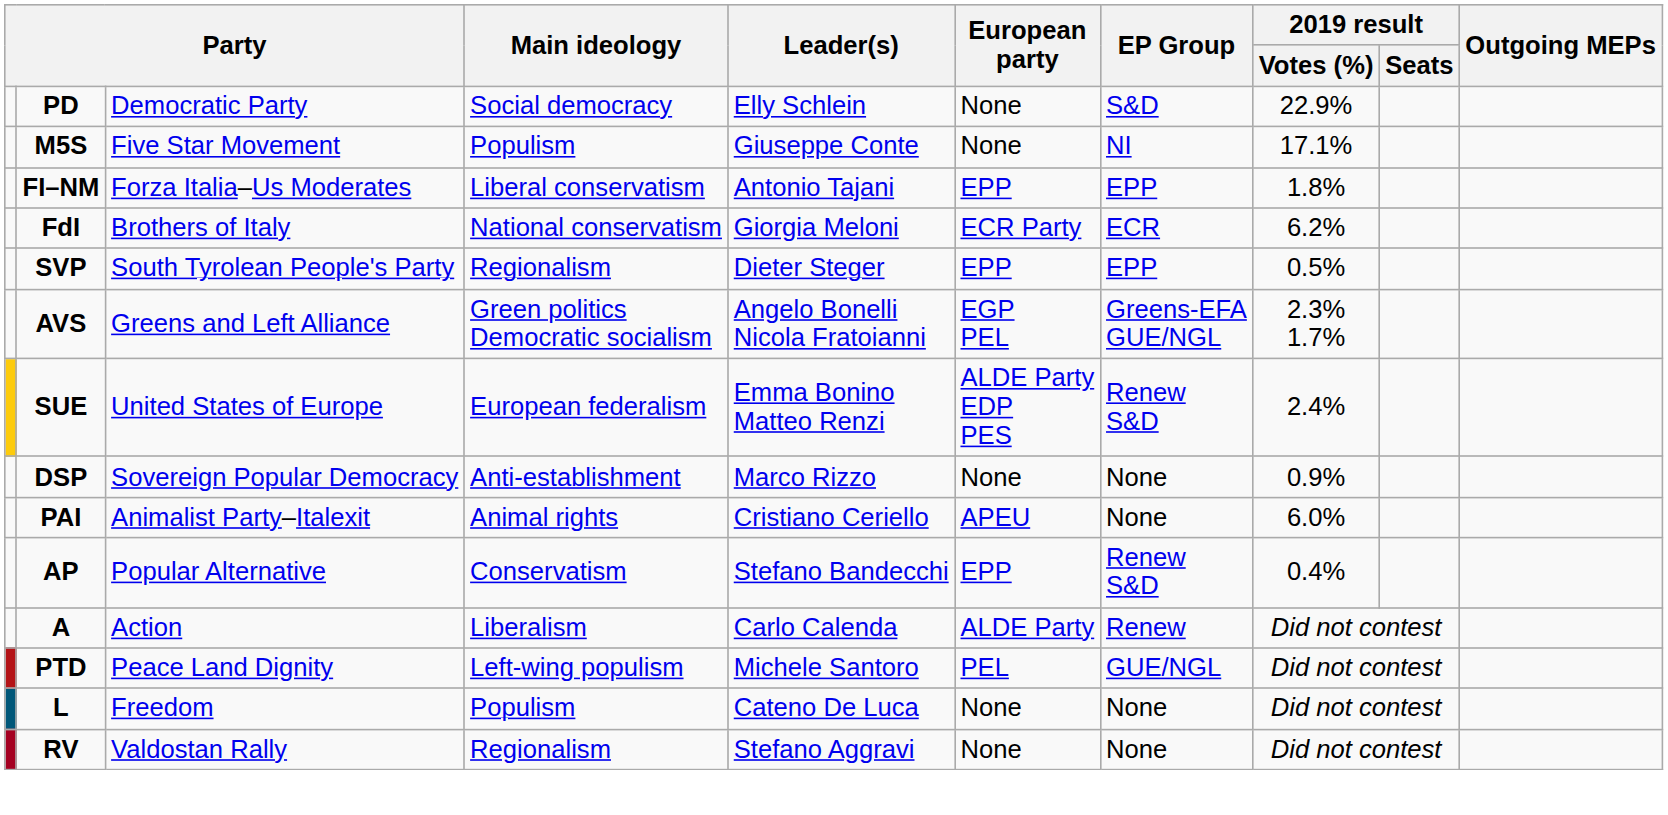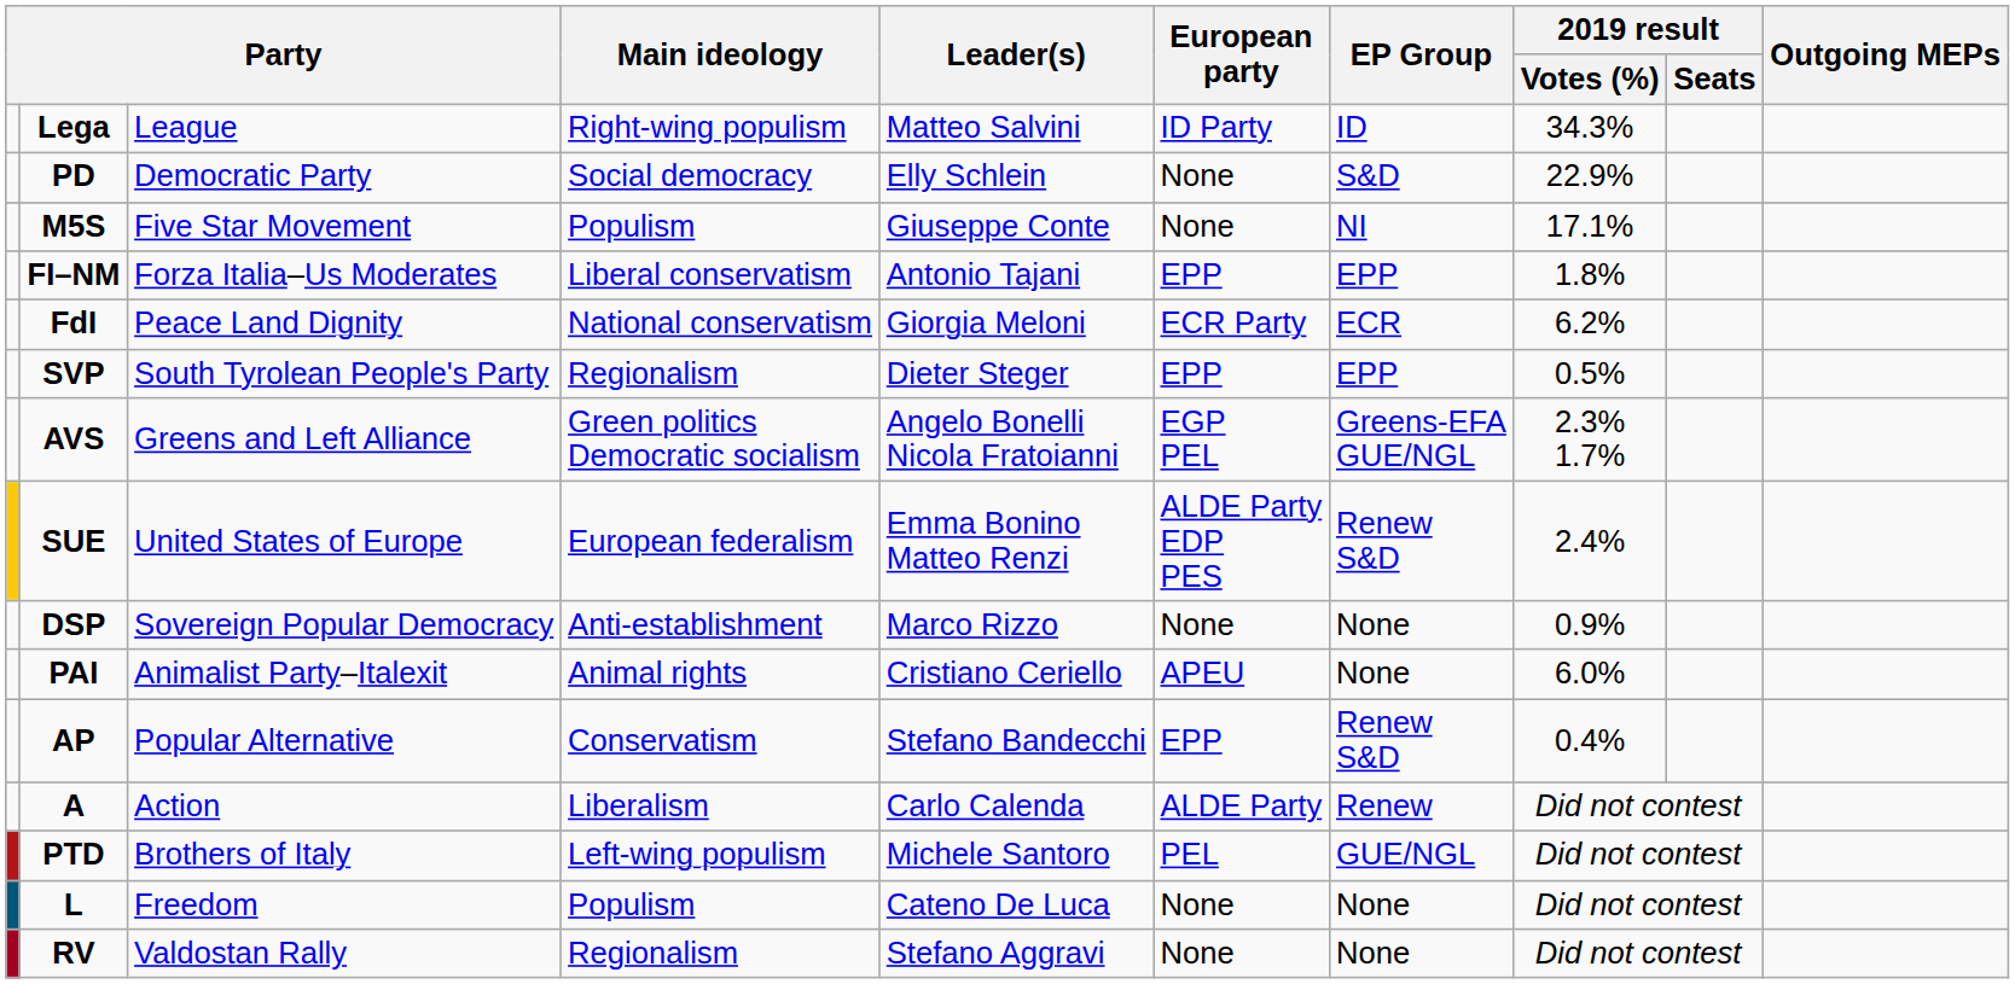+ row: Lega | League | Right-wing populism | Matteo Salvini | ID Party | ID | 34.3%
FdI | column 3: Brothers of Italy -> Peace Land Dignity
PTD | column 3: Peace Land Dignity -> Brothers of Italy
